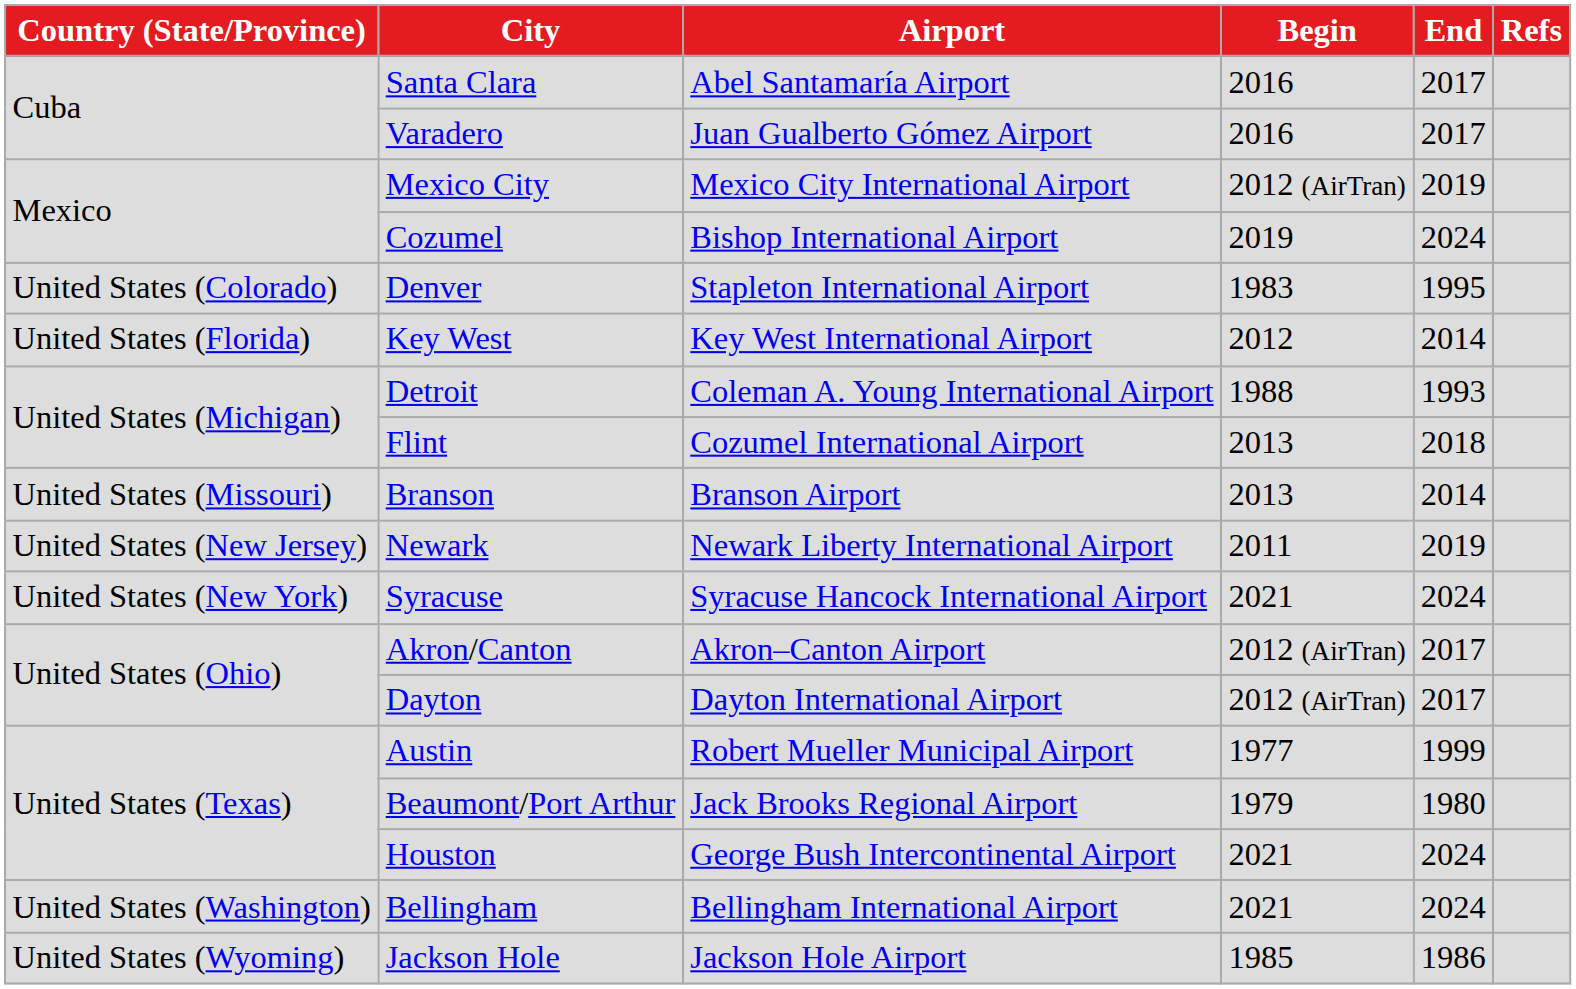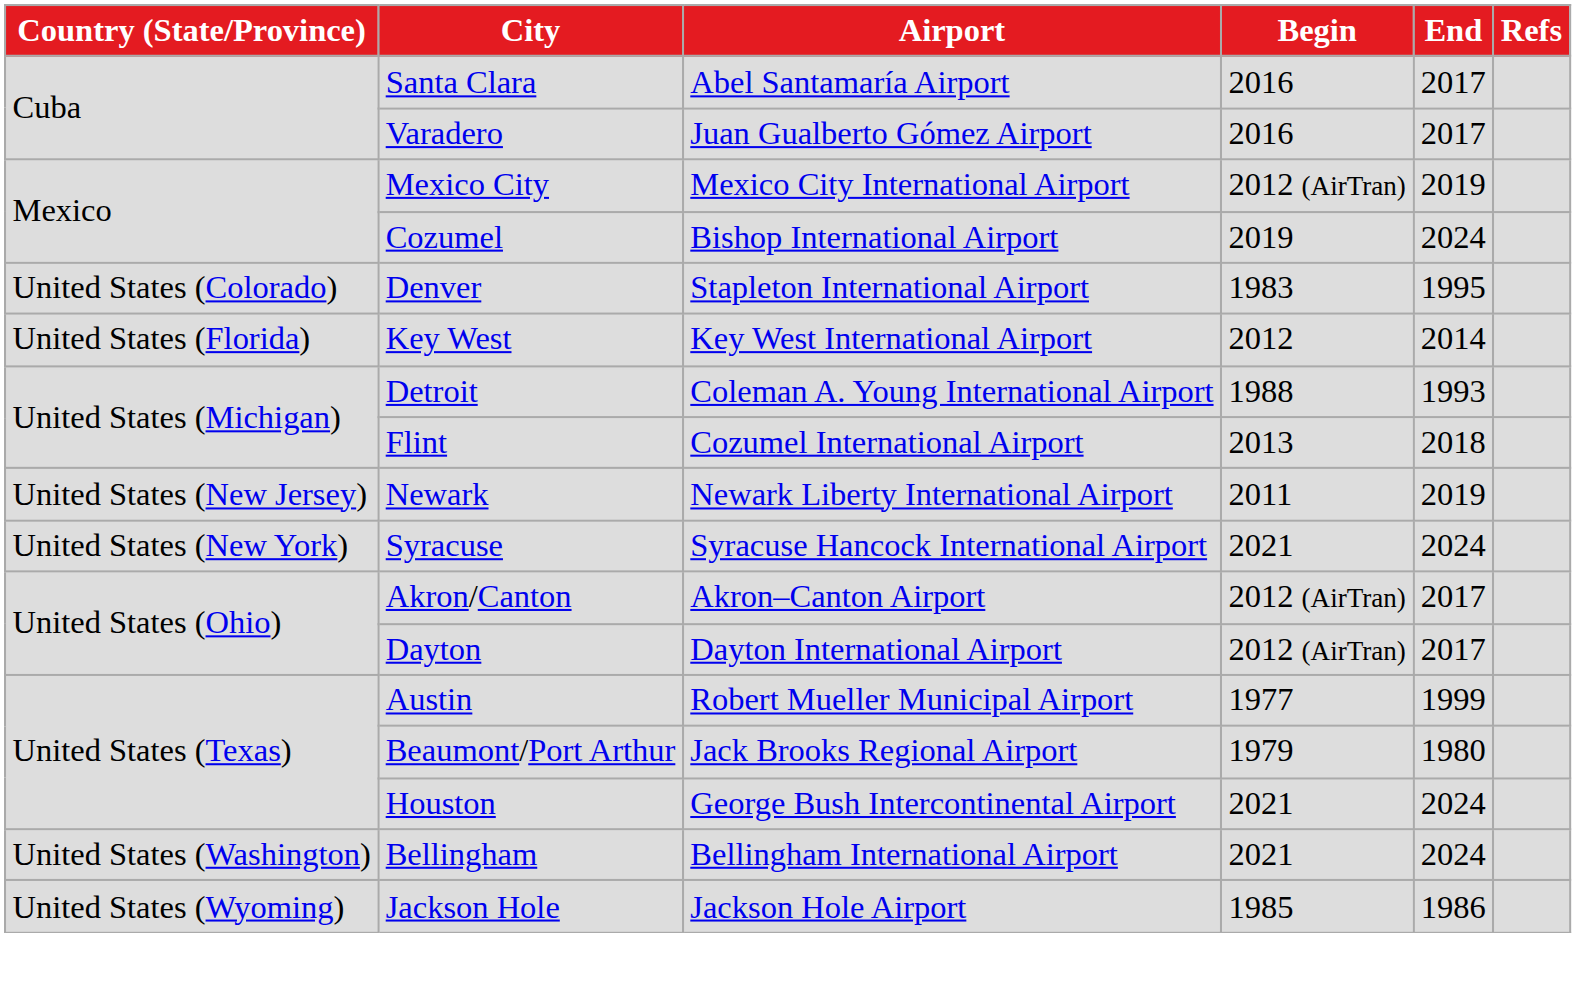- row: United States (Missouri) | Branson | Branson Airport | 2013 | 2014
